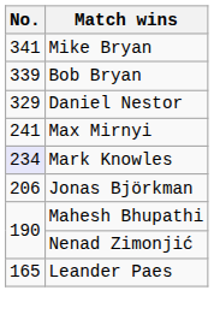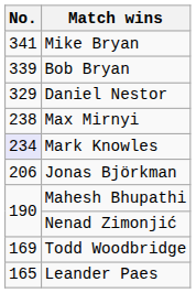Max Mirnyi | No.: 241 -> 238
+ row: 169 | Todd Woodbridge
